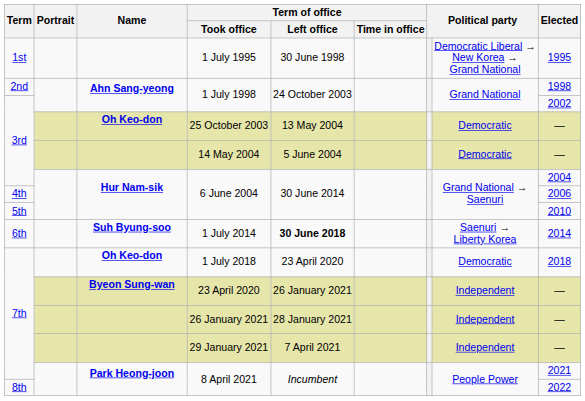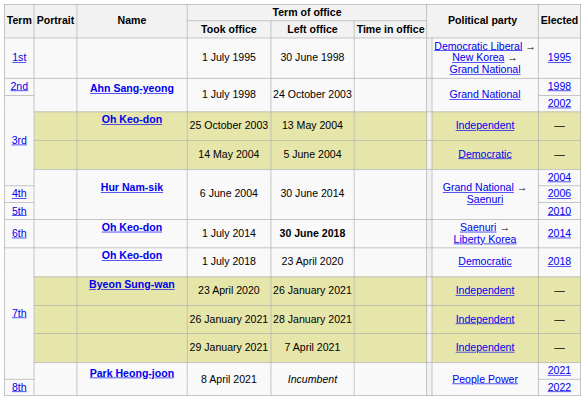25 October 2003 | column 8: Democratic -> Independent
1 July 2014 | Name: Suh Byung-soo -> Oh Keo-don
